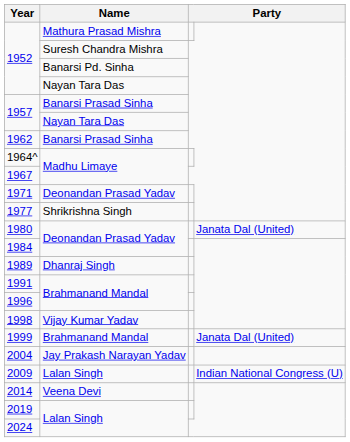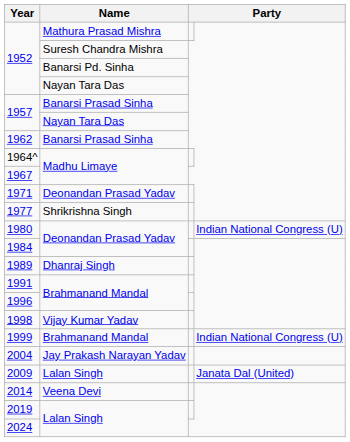1980 | column 4: Janata Dal (United) -> Indian National Congress (U)
1999 | column 4: Janata Dal (United) -> Indian National Congress (U)
2009 | column 4: Indian National Congress (U) -> Janata Dal (United)
